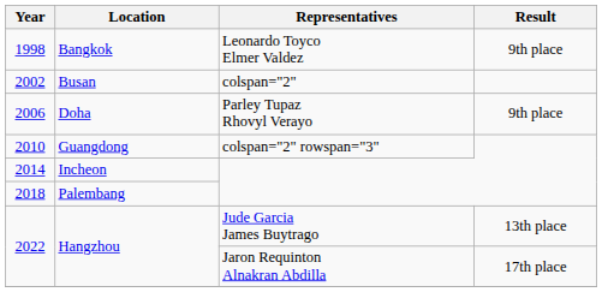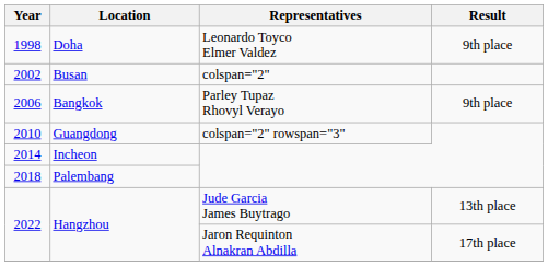1998 | Location: Bangkok -> Doha
2006 | Location: Doha -> Bangkok
